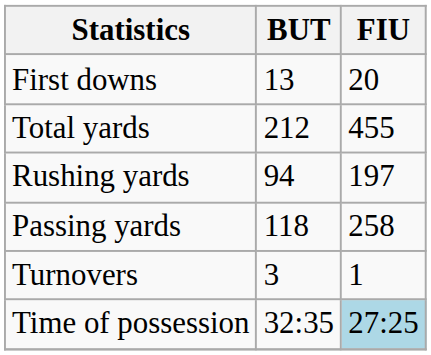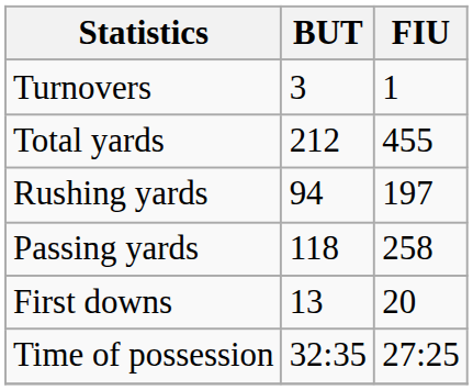rows swapped: First downs <-> Turnovers
Time of possession | FIU: lightblue background -> no background
